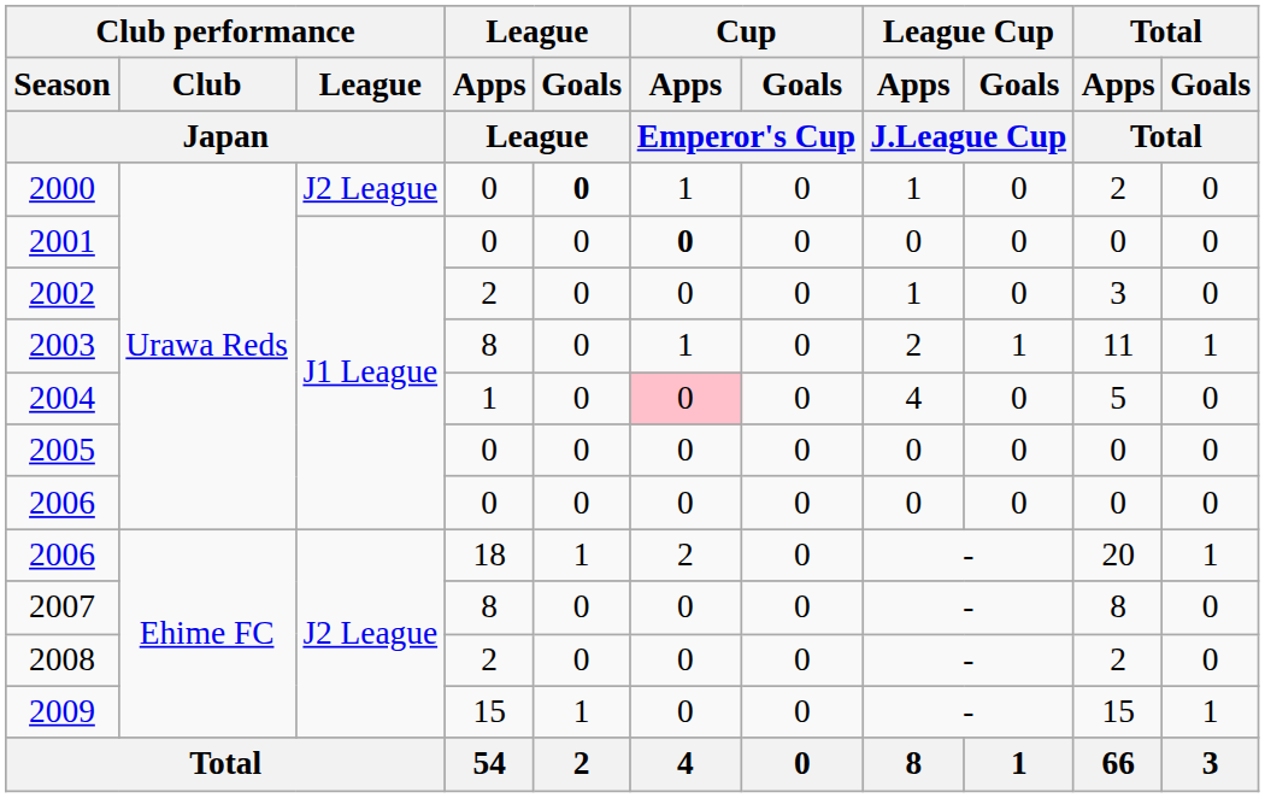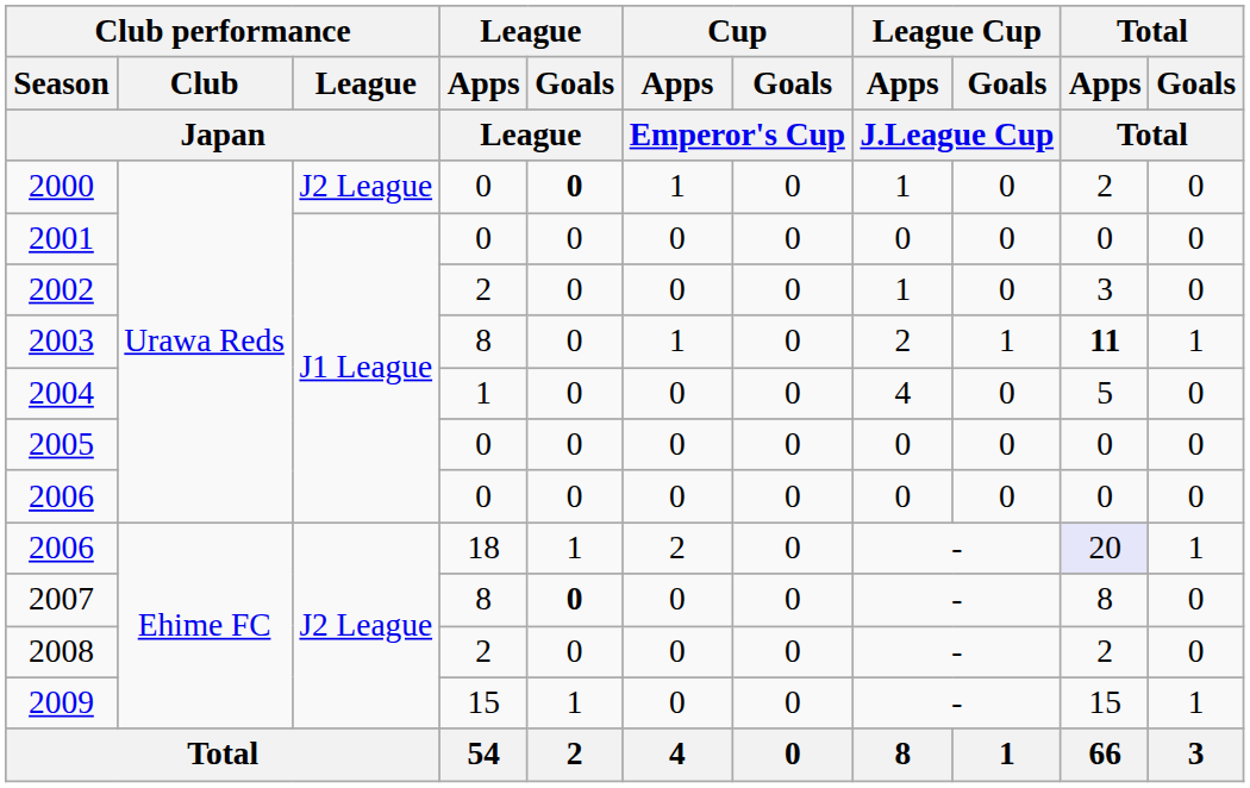2001 | Cup / Apps / Emperor's Cup: bold -> normal
2003 | Total / Apps / Total: normal -> bold
2004 | Cup / Apps / Emperor's Cup: pink background -> no background
2006 / 18 | Total / Apps / Total: no background -> lavender background
2007 | League / Goals / League: normal -> bold
